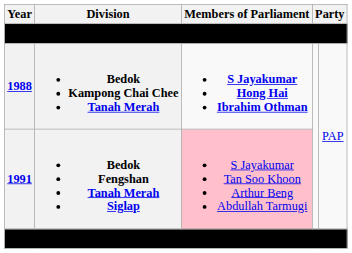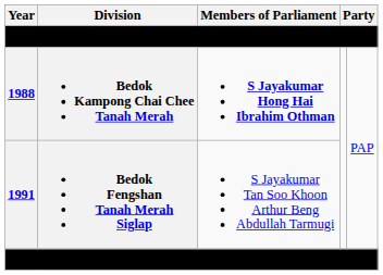1991 | Members of Parliament: pink background -> no background
